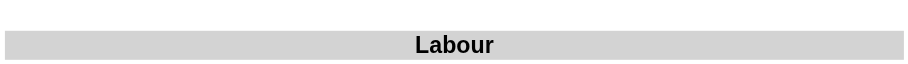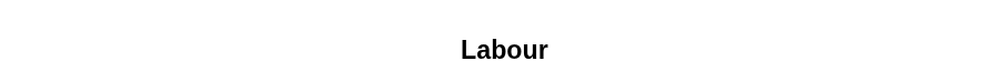row 2 | column 1: lightgrey background -> no background
